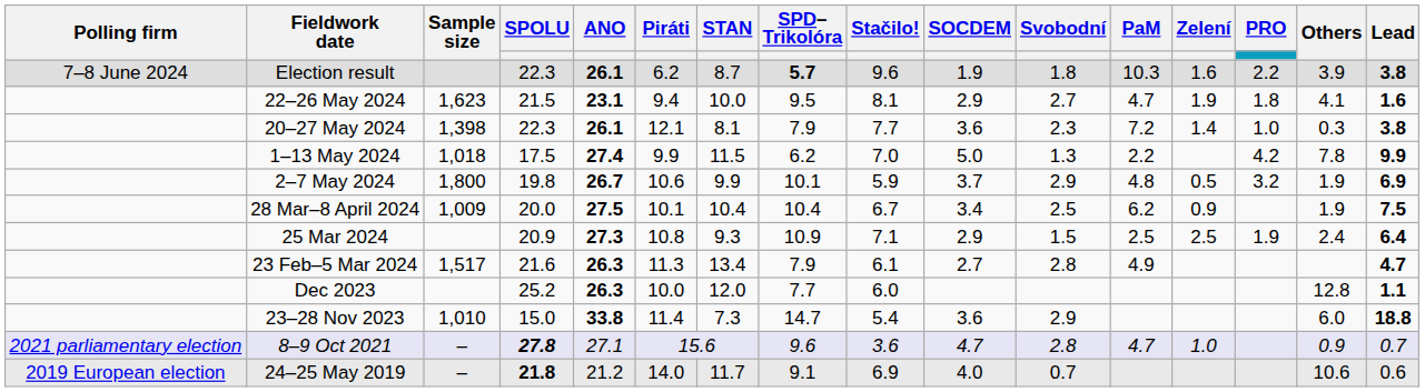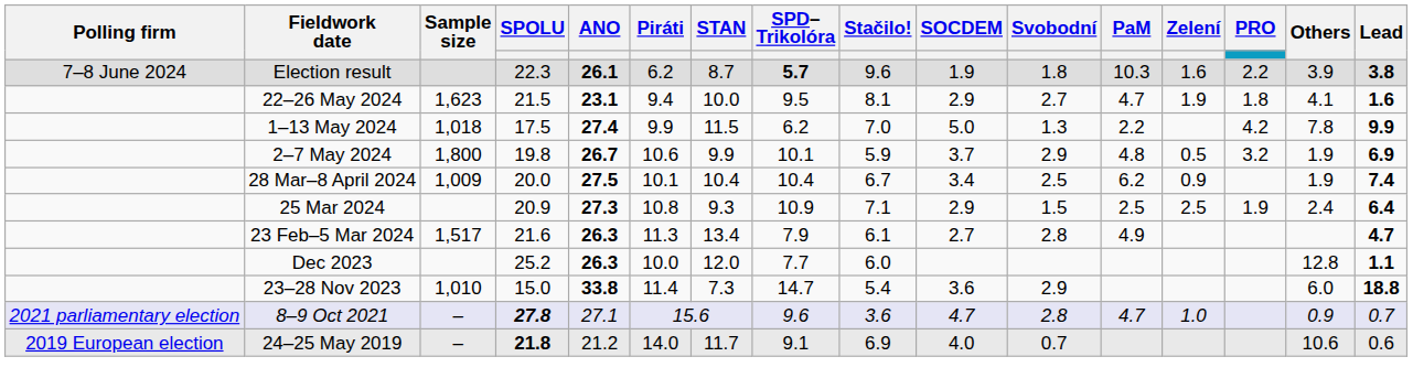- row: 20–27 May 2024 | 1,398 | 22.3 | 26.1 | 12.1 | 8.1 | 7.9 | 7.7 | 3.6 | 2.3 | 7.2 | 1.4 | 1.0 | 0.3 | 3.8
28 Mar–8 April 2024 | Lead: 7.5 -> 7.4
